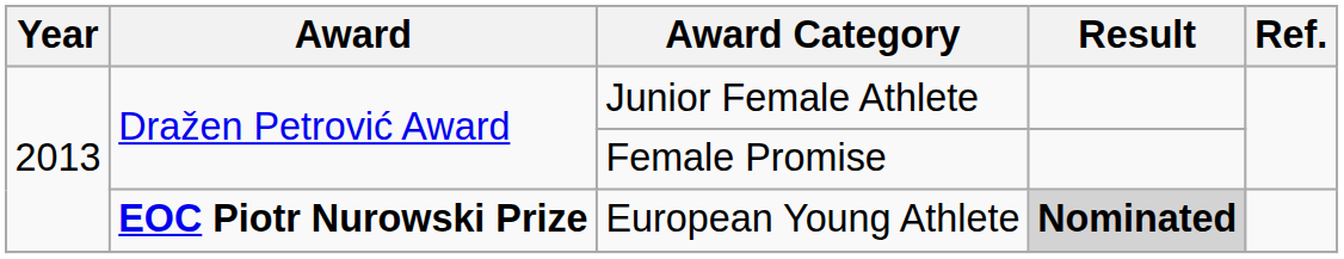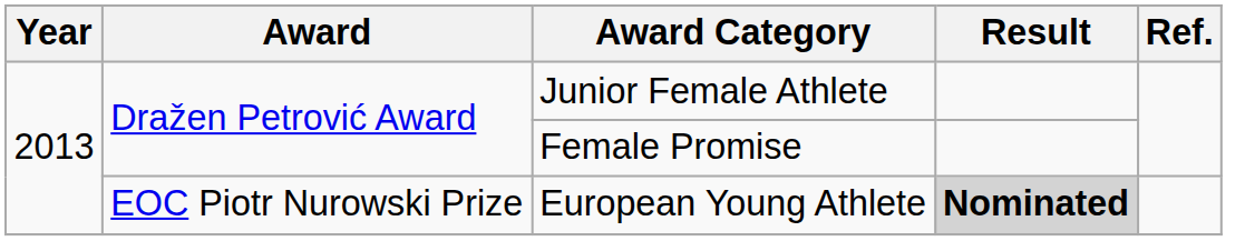European Young Athlete | Award: bold -> normal
